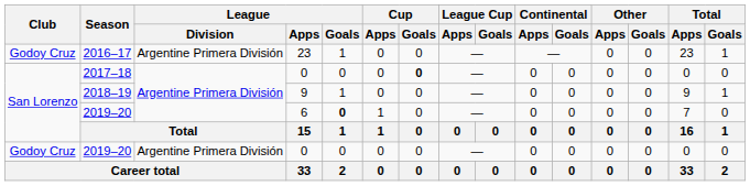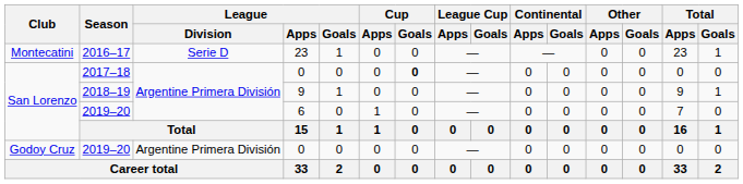2016–17 | Club: Godoy Cruz -> Montecatini
2016–17 | League / Division: Argentine Primera División -> Serie D
2019–20 / 6 | League / Goals: bold -> normal
